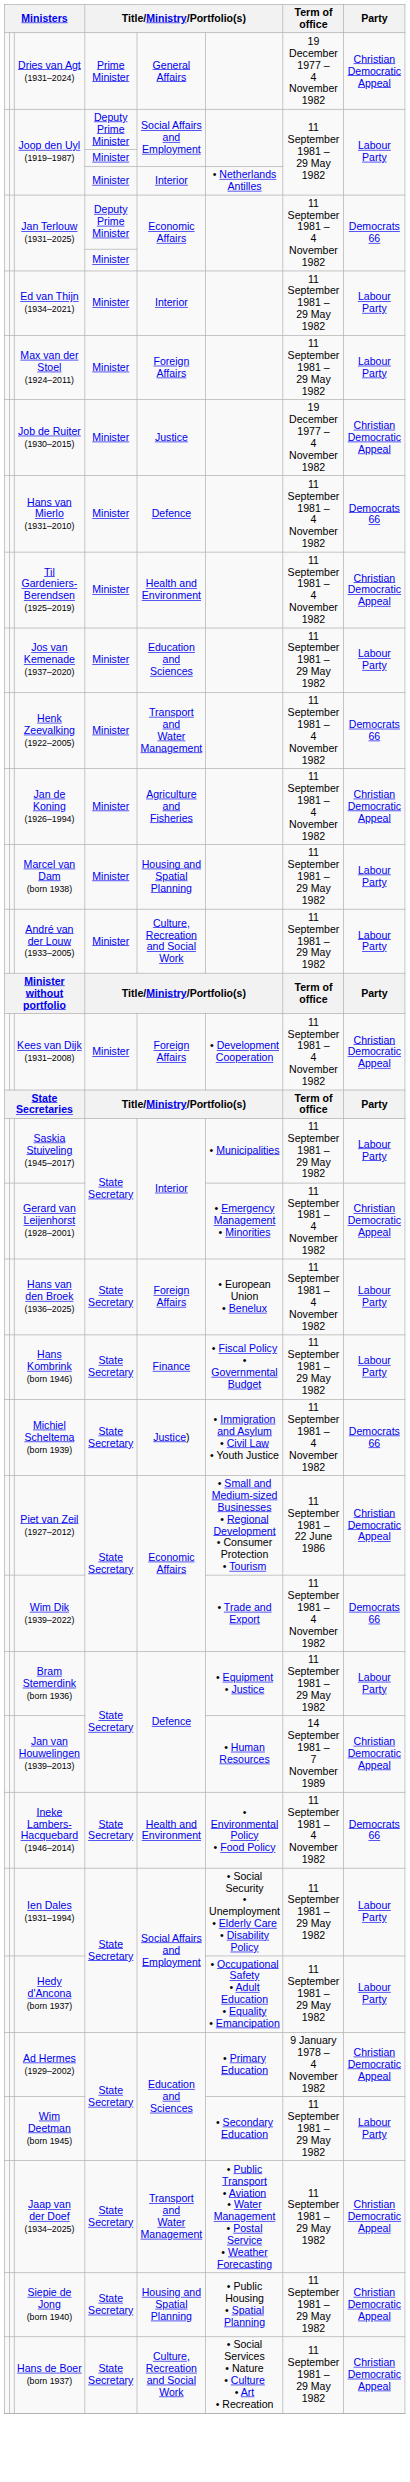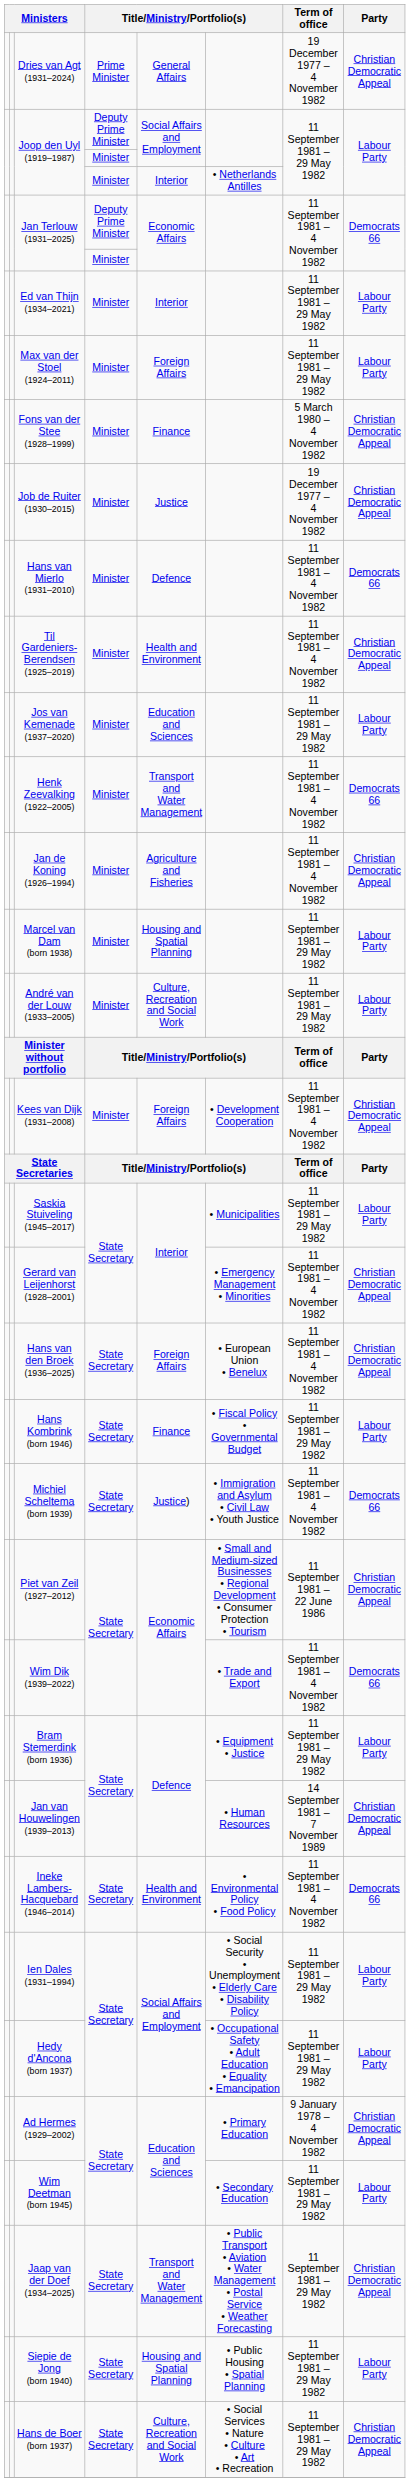+ row: Fons van der Stee (1928–1999) | Minister | Finance | 5 March 1980 – 4 November 1982 | Christian Democratic Appeal
Hans van den Broek (1936–2025) | Party: Labour Party -> Christian Democratic Appeal
Siepie de Jong (born 1940) | Party: Christian Democratic Appeal -> Labour Party
